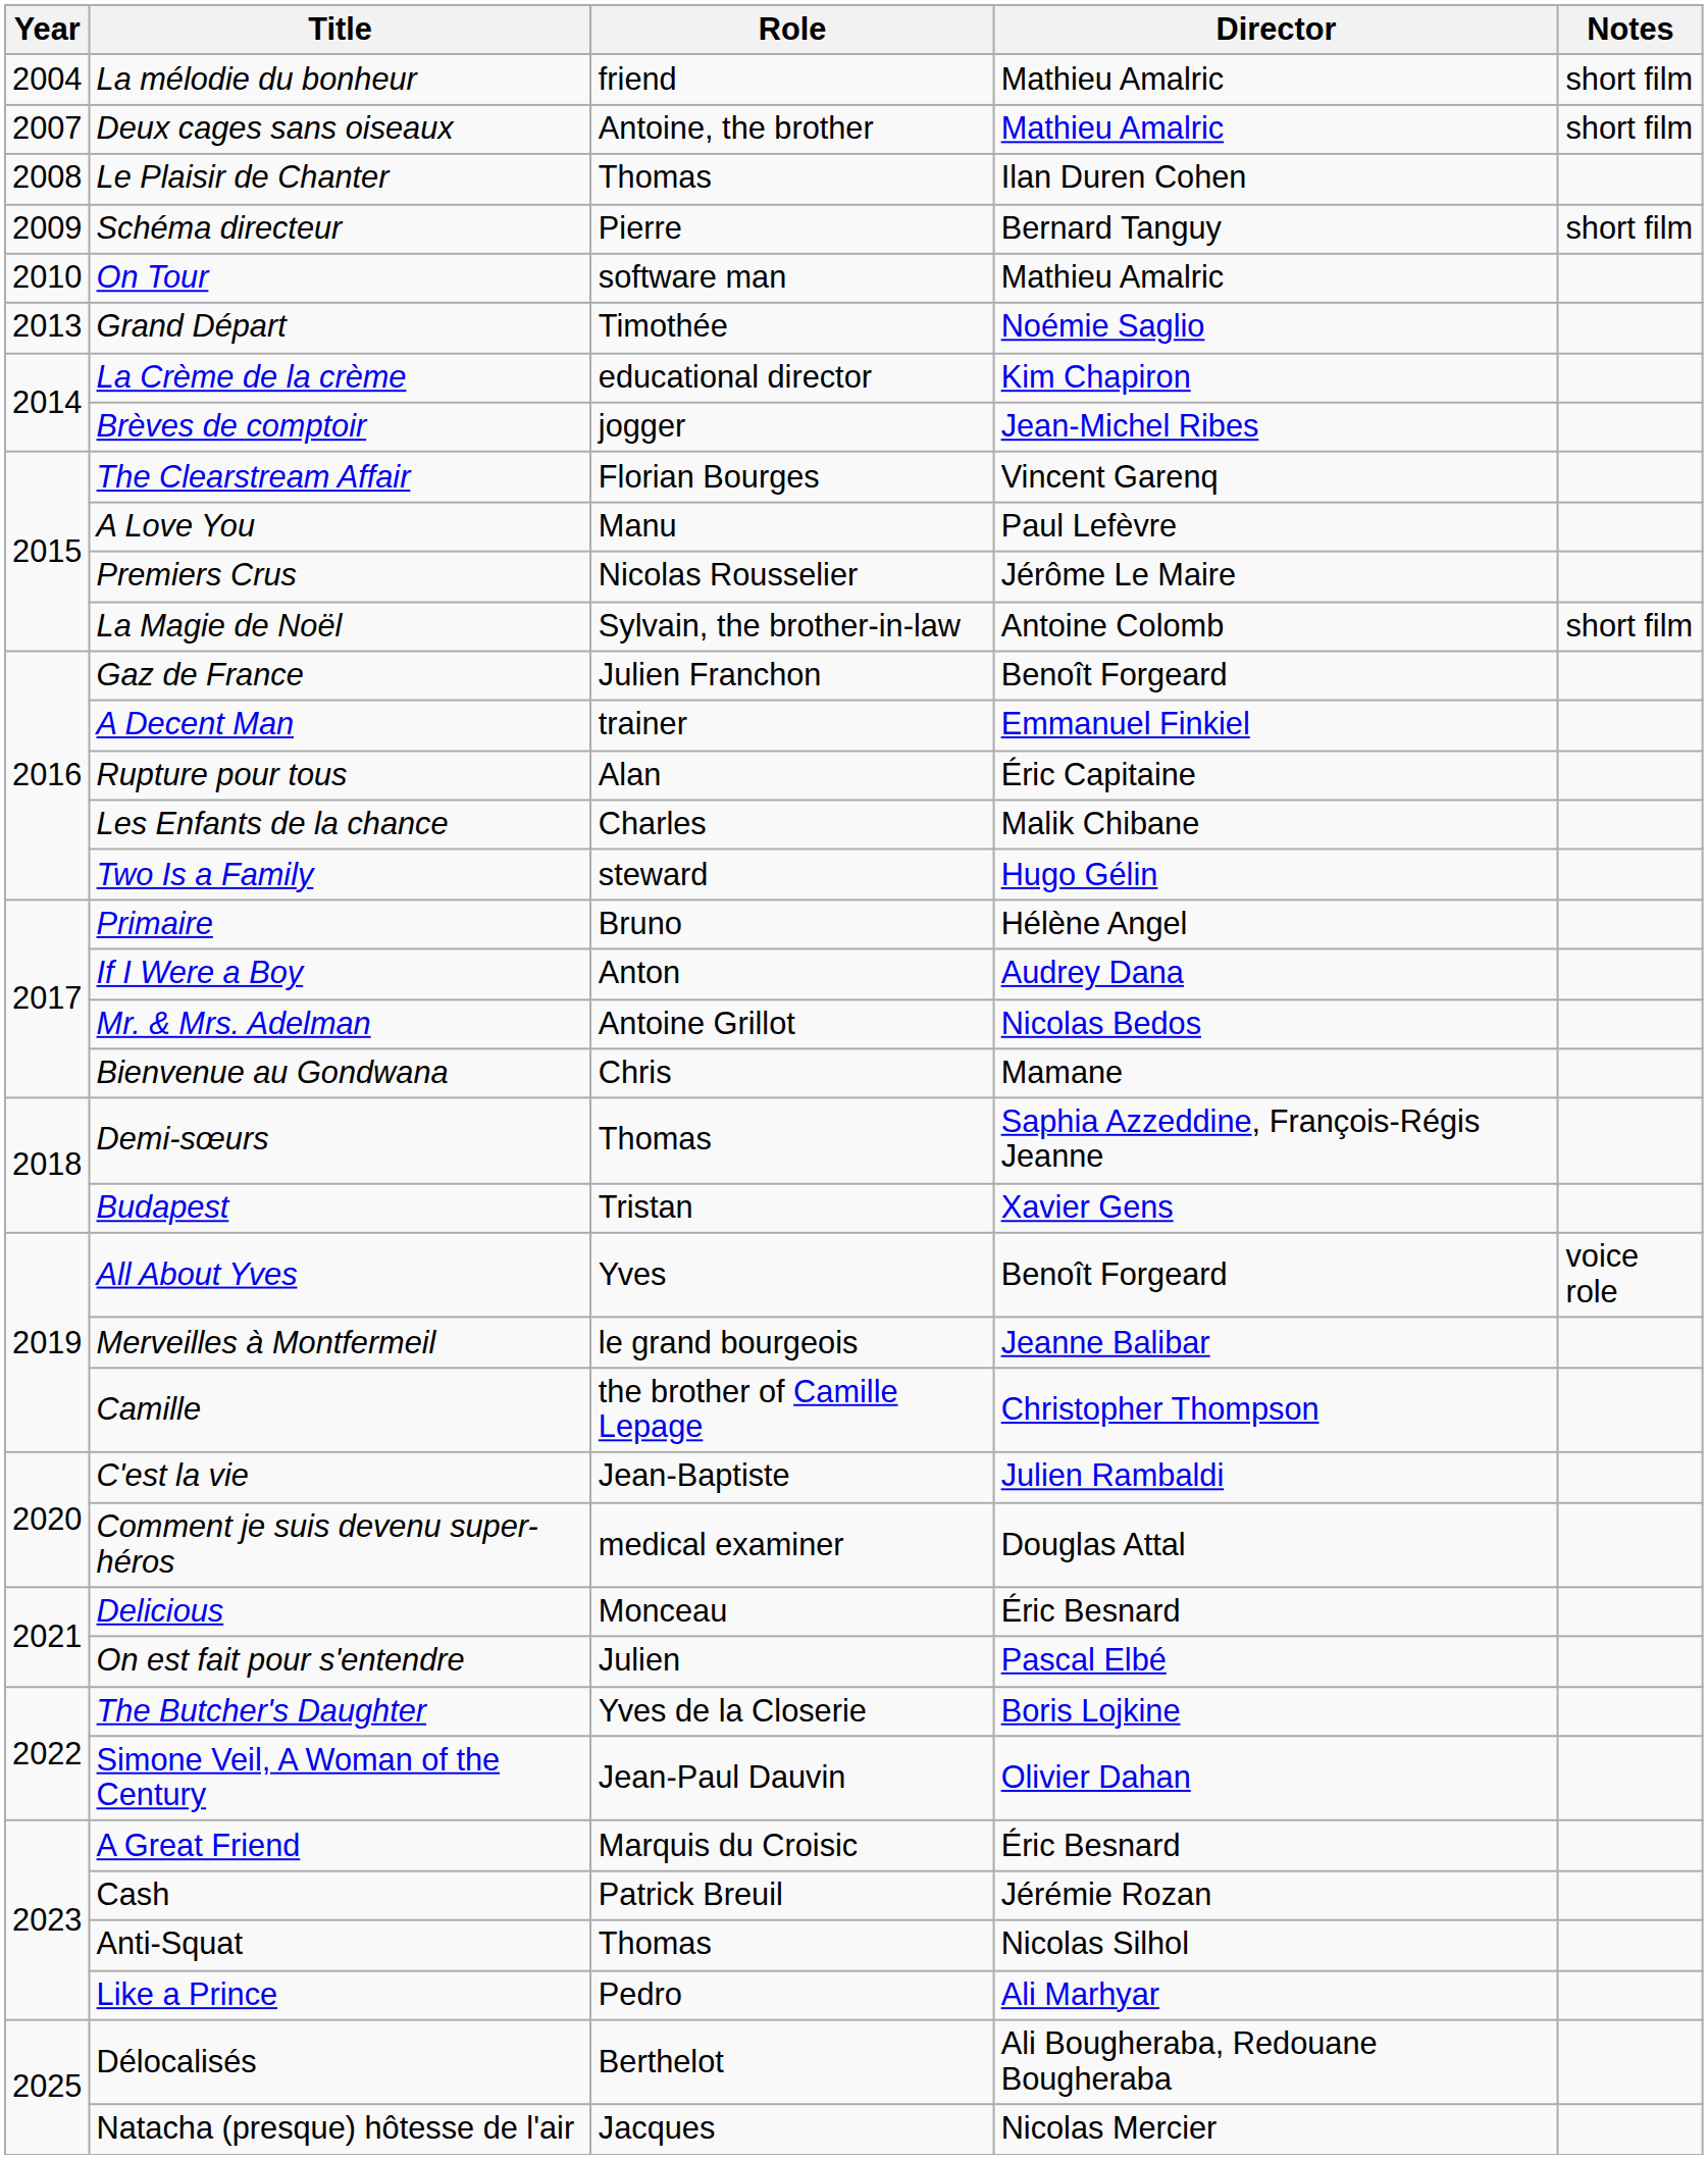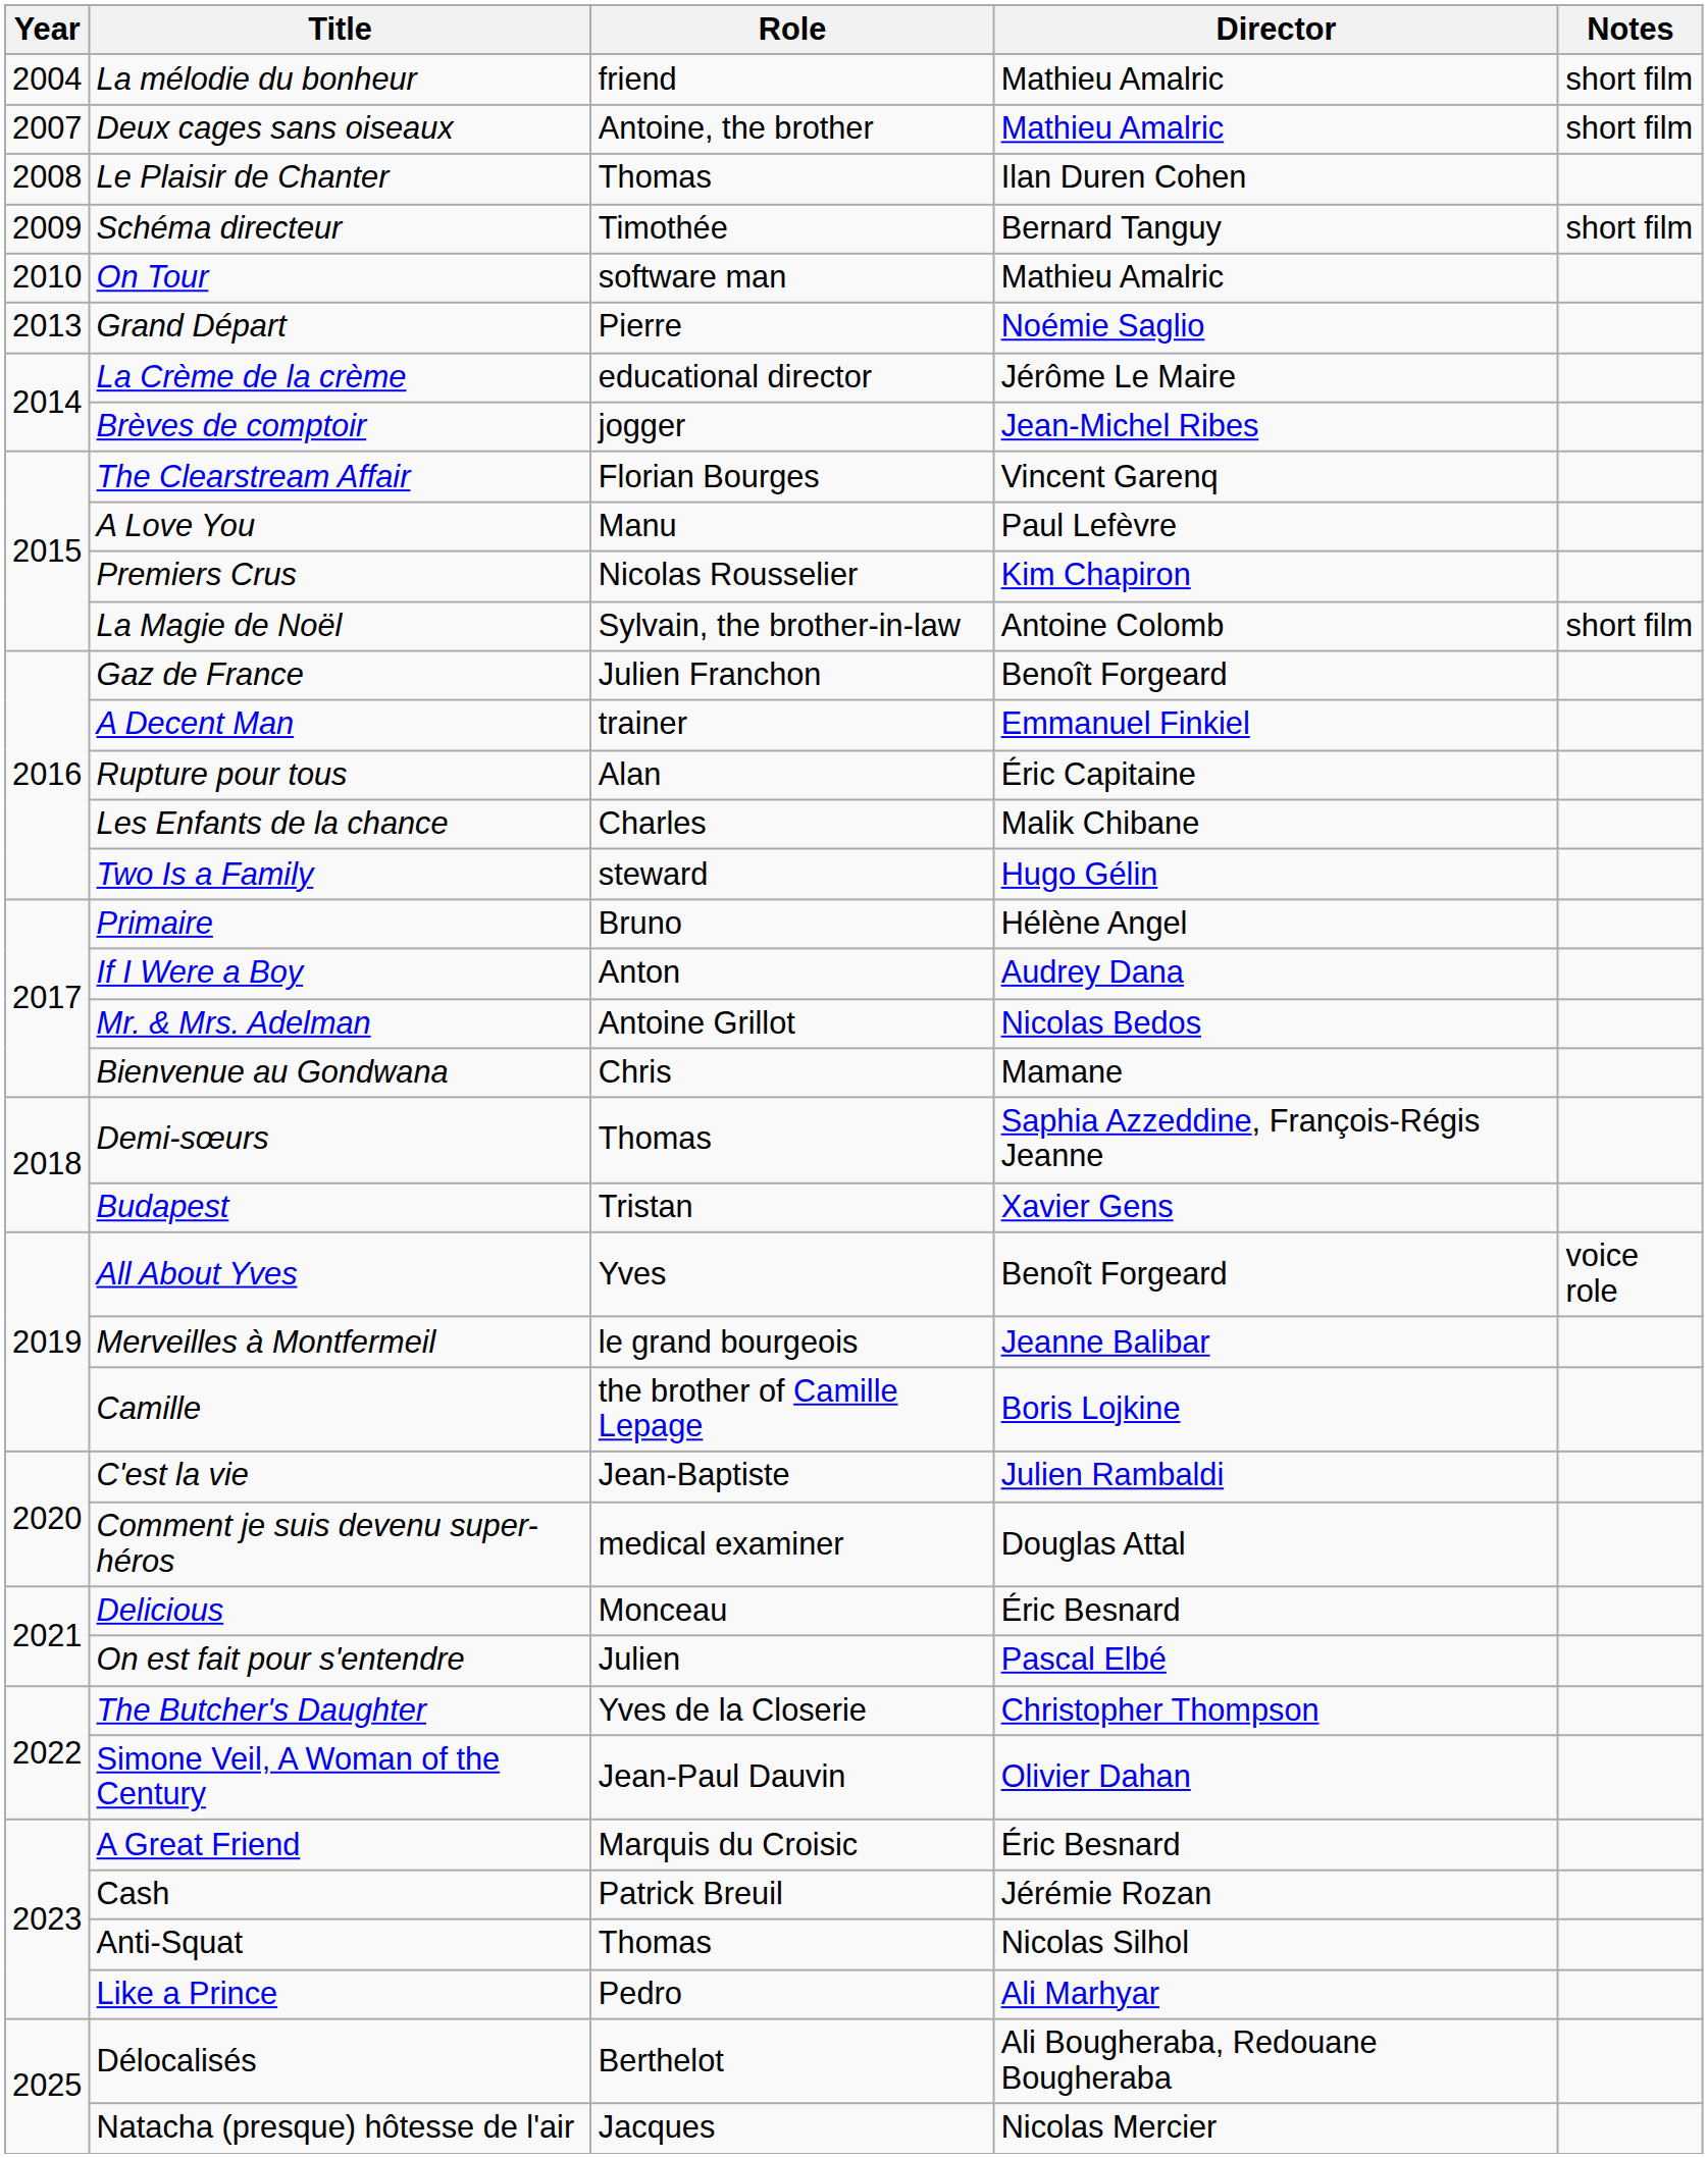Schéma directeur | Role: Pierre -> Timothée
Grand Départ | Role: Timothée -> Pierre
La Crème de la crème | Director: Kim Chapiron -> Jérôme Le Maire
Premiers Crus | Director: Jérôme Le Maire -> Kim Chapiron
Camille | Director: Christopher Thompson -> Boris Lojkine
The Butcher's Daughter | Director: Boris Lojkine -> Christopher Thompson
